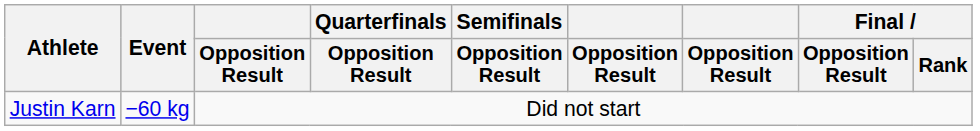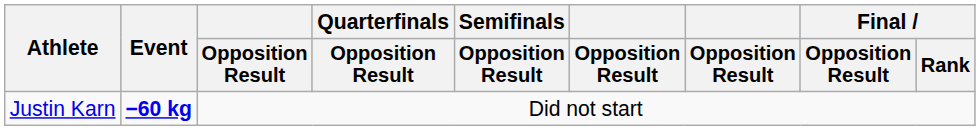Justin Karn | Event: normal -> bold
